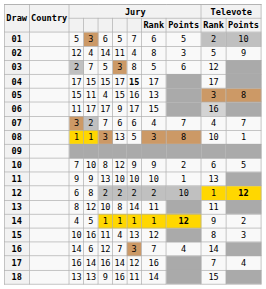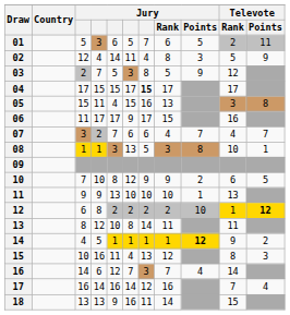01 | Televote / Points: 10 -> 11
03 | Jury / Points: 6 -> 9
06 | Televote / Rank: lightgrey background -> no background
